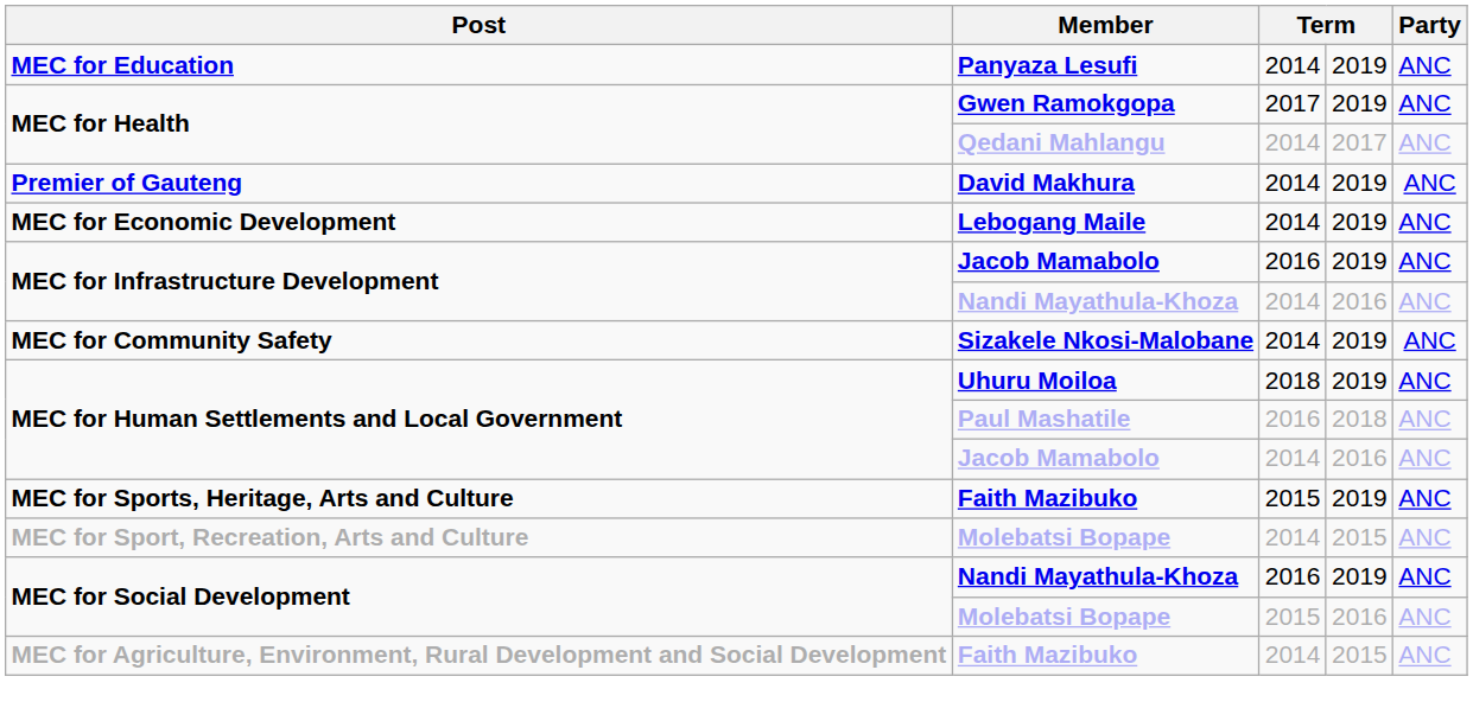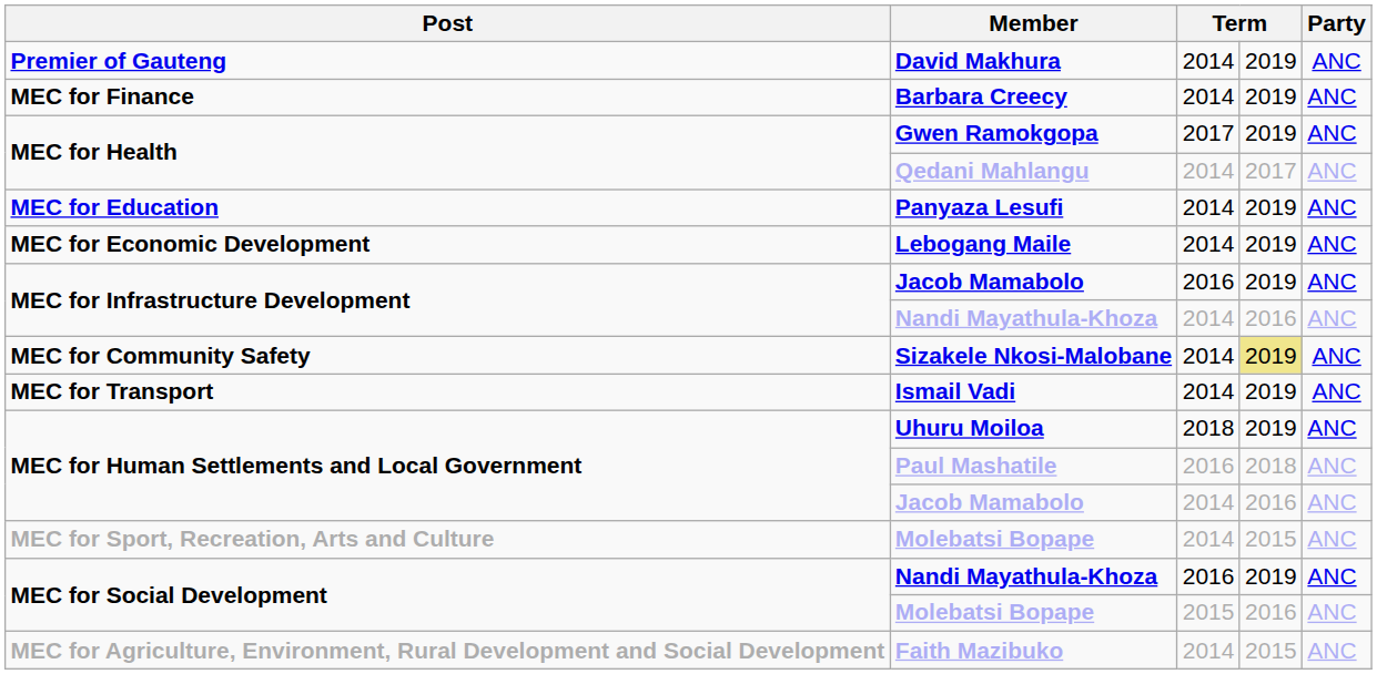rows swapped: David Makhura <-> Panyaza Lesufi
+ row: MEC for Finance | Barbara Creecy | 2014 | 2019 | ANC
Sizakele Nkosi-Malobane | column 4: no background -> khaki background
+ row: MEC for Transport | Ismail Vadi | 2014 | 2019 | ANC
- row: MEC for Sports, Heritage, Arts and Culture | Faith Mazibuko | 2015 | 2019 | ANC
